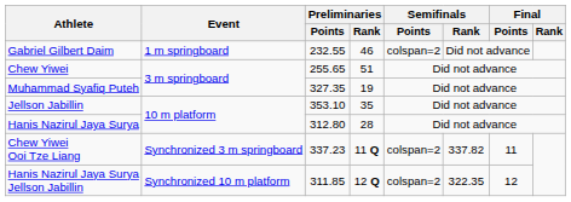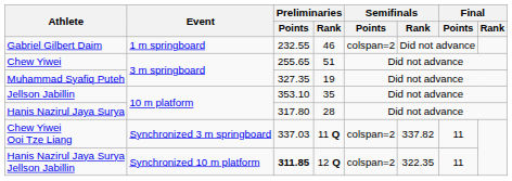Hanis Nazirul Jaya Surya | Preliminaries / Points: 312.80 -> 317.80
Chew Yiwei Ooi Tze Liang | Preliminaries / Points: 337.23 -> 337.03
Hanis Nazirul Jaya Surya Jellson Jabillin | Preliminaries / Points: normal -> bold
Hanis Nazirul Jaya Surya Jellson Jabillin | Final / Points: 12 -> 11
